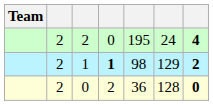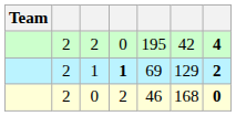row 2 | column 6: 24 -> 42
row 3 | column 5: 98 -> 69
row 4 | column 5: 36 -> 46
row 4 | column 6: 128 -> 168
